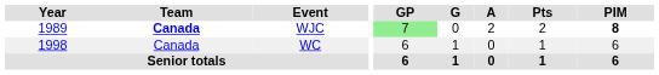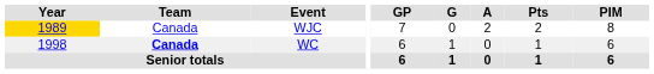WJC | Year: no background -> gold background
WJC | Team: bold -> normal
WJC | GP: lightgreen background -> no background
WJC | PIM: bold -> normal
WC | Team: normal -> bold
